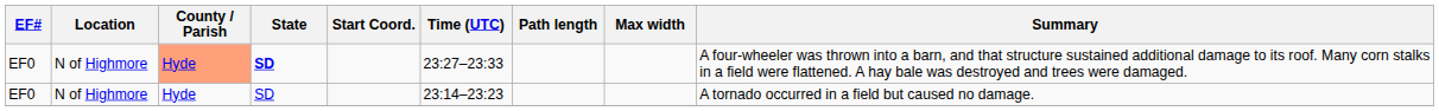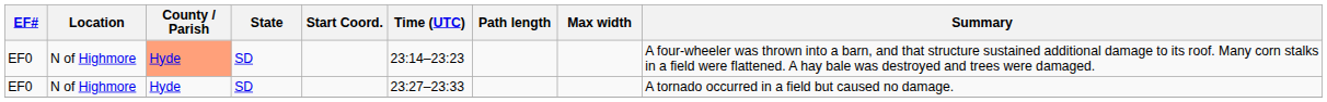row 2 | State: bold -> normal
row 2 | Time (UTC): 23:27–23:33 -> 23:14–23:23
row 3 | Time (UTC): 23:14–23:23 -> 23:27–23:33
